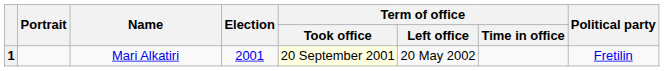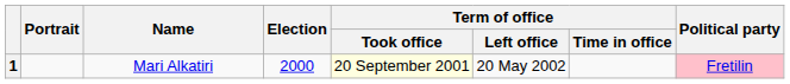1 | Election: 2001 -> 2000
1 | Political party: no background -> pink background
